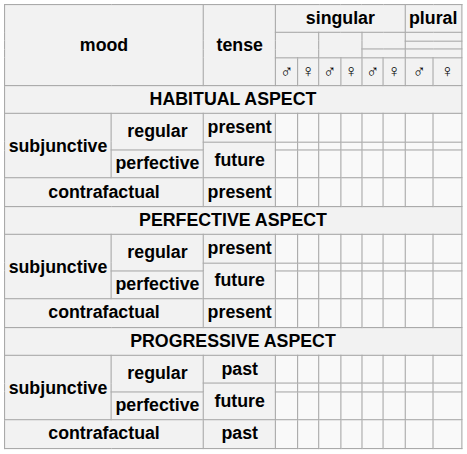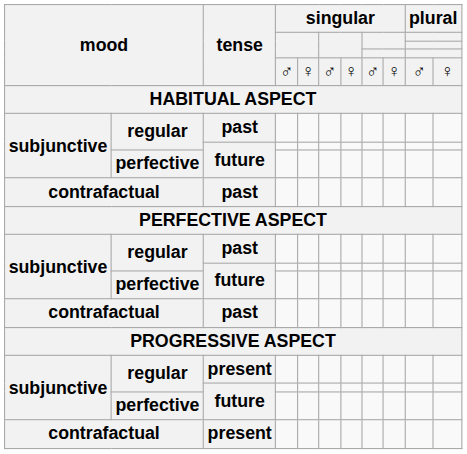row 7 | tense: present -> past
row 10 | tense: present -> past
row 12 | tense: present -> past
row 15 | tense: present -> past
row 17 | tense: past -> present
row 20 | tense: past -> present
